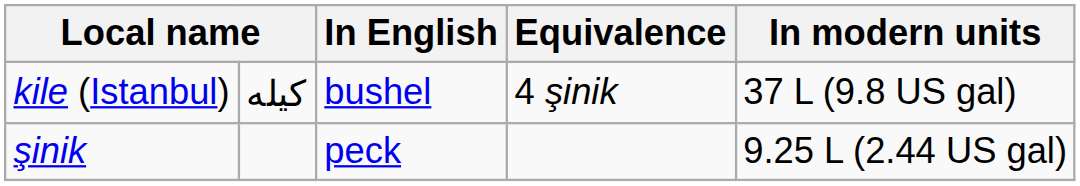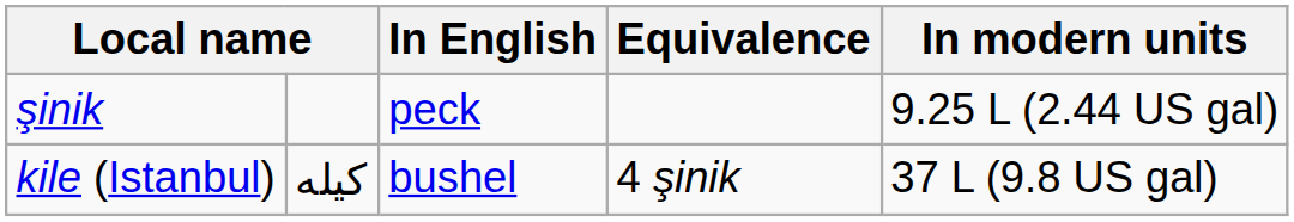rows swapped: şinik <-> kile (Istanbul)
